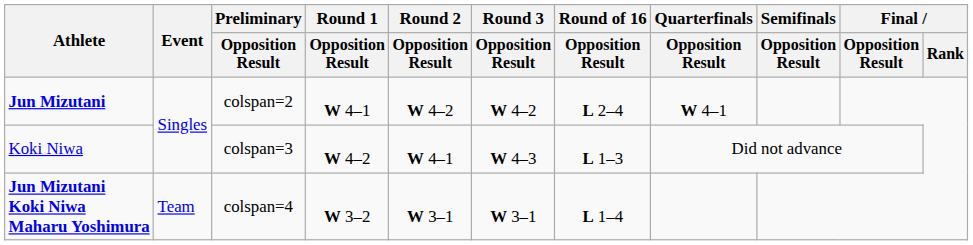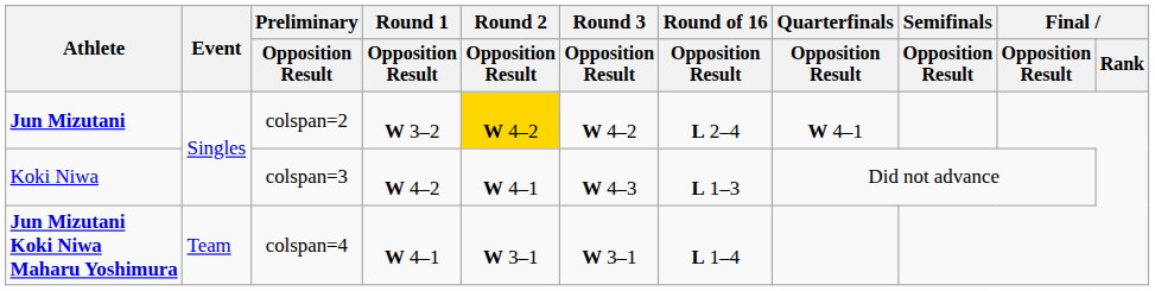Jun Mizutani | Round 1 / Opposition Result: W 4–1 -> W 3–2
Jun Mizutani | Round 2 / Opposition Result: no background -> gold background
Jun Mizutani Koki Niwa Maharu Yoshimura | Round 1 / Opposition Result: W 3–2 -> W 4–1
